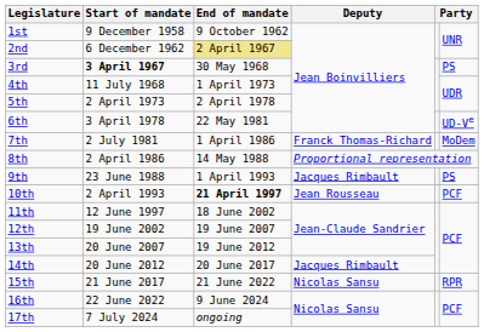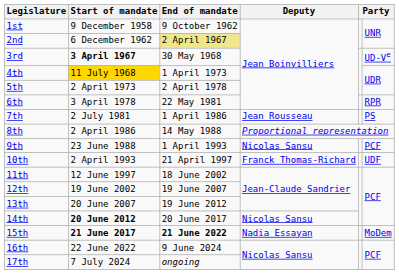3rd | column 6: PS -> UD-Ve
4th | Start of mandate: no background -> gold background
6th | column 6: UD-Ve -> RPR
7th | Deputy: Franck Thomas-Richard -> Jean Rousseau
7th | column 6: MoDem -> PS
9th | Deputy: Jacques Rimbault -> Nicolas Sansu
9th | column 6: PS -> PCF
10th | End of mandate: bold -> normal
10th | Deputy: Jean Rousseau -> Franck Thomas-Richard
10th | column 6: PCF -> UDF
14th | Start of mandate: normal -> bold
14th | Deputy: Jacques Rimbault -> Nicolas Sansu
15th | Start of mandate: normal -> bold
15th | End of mandate: normal -> bold
15th | Deputy: Nicolas Sansu -> Nadia Essayan
15th | column 6: RPR -> MoDem
